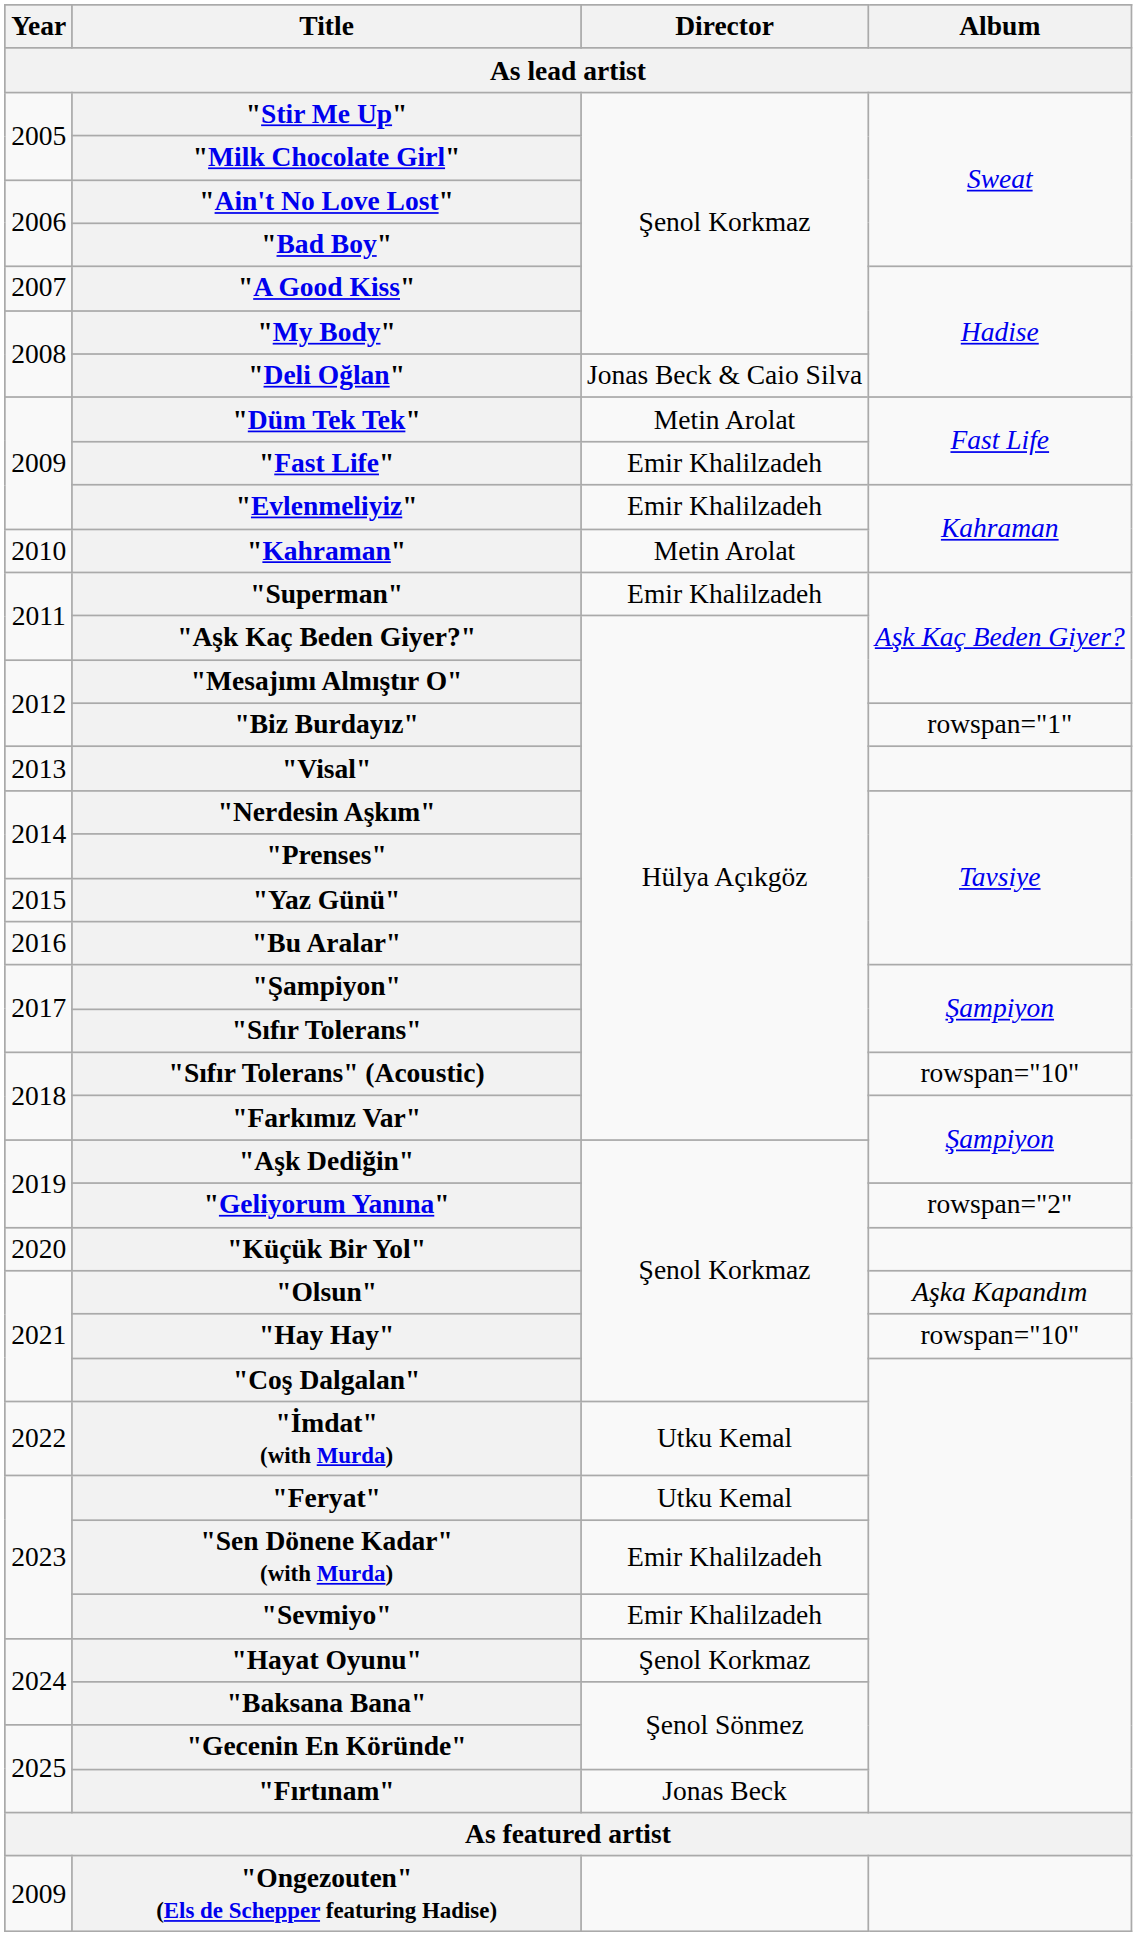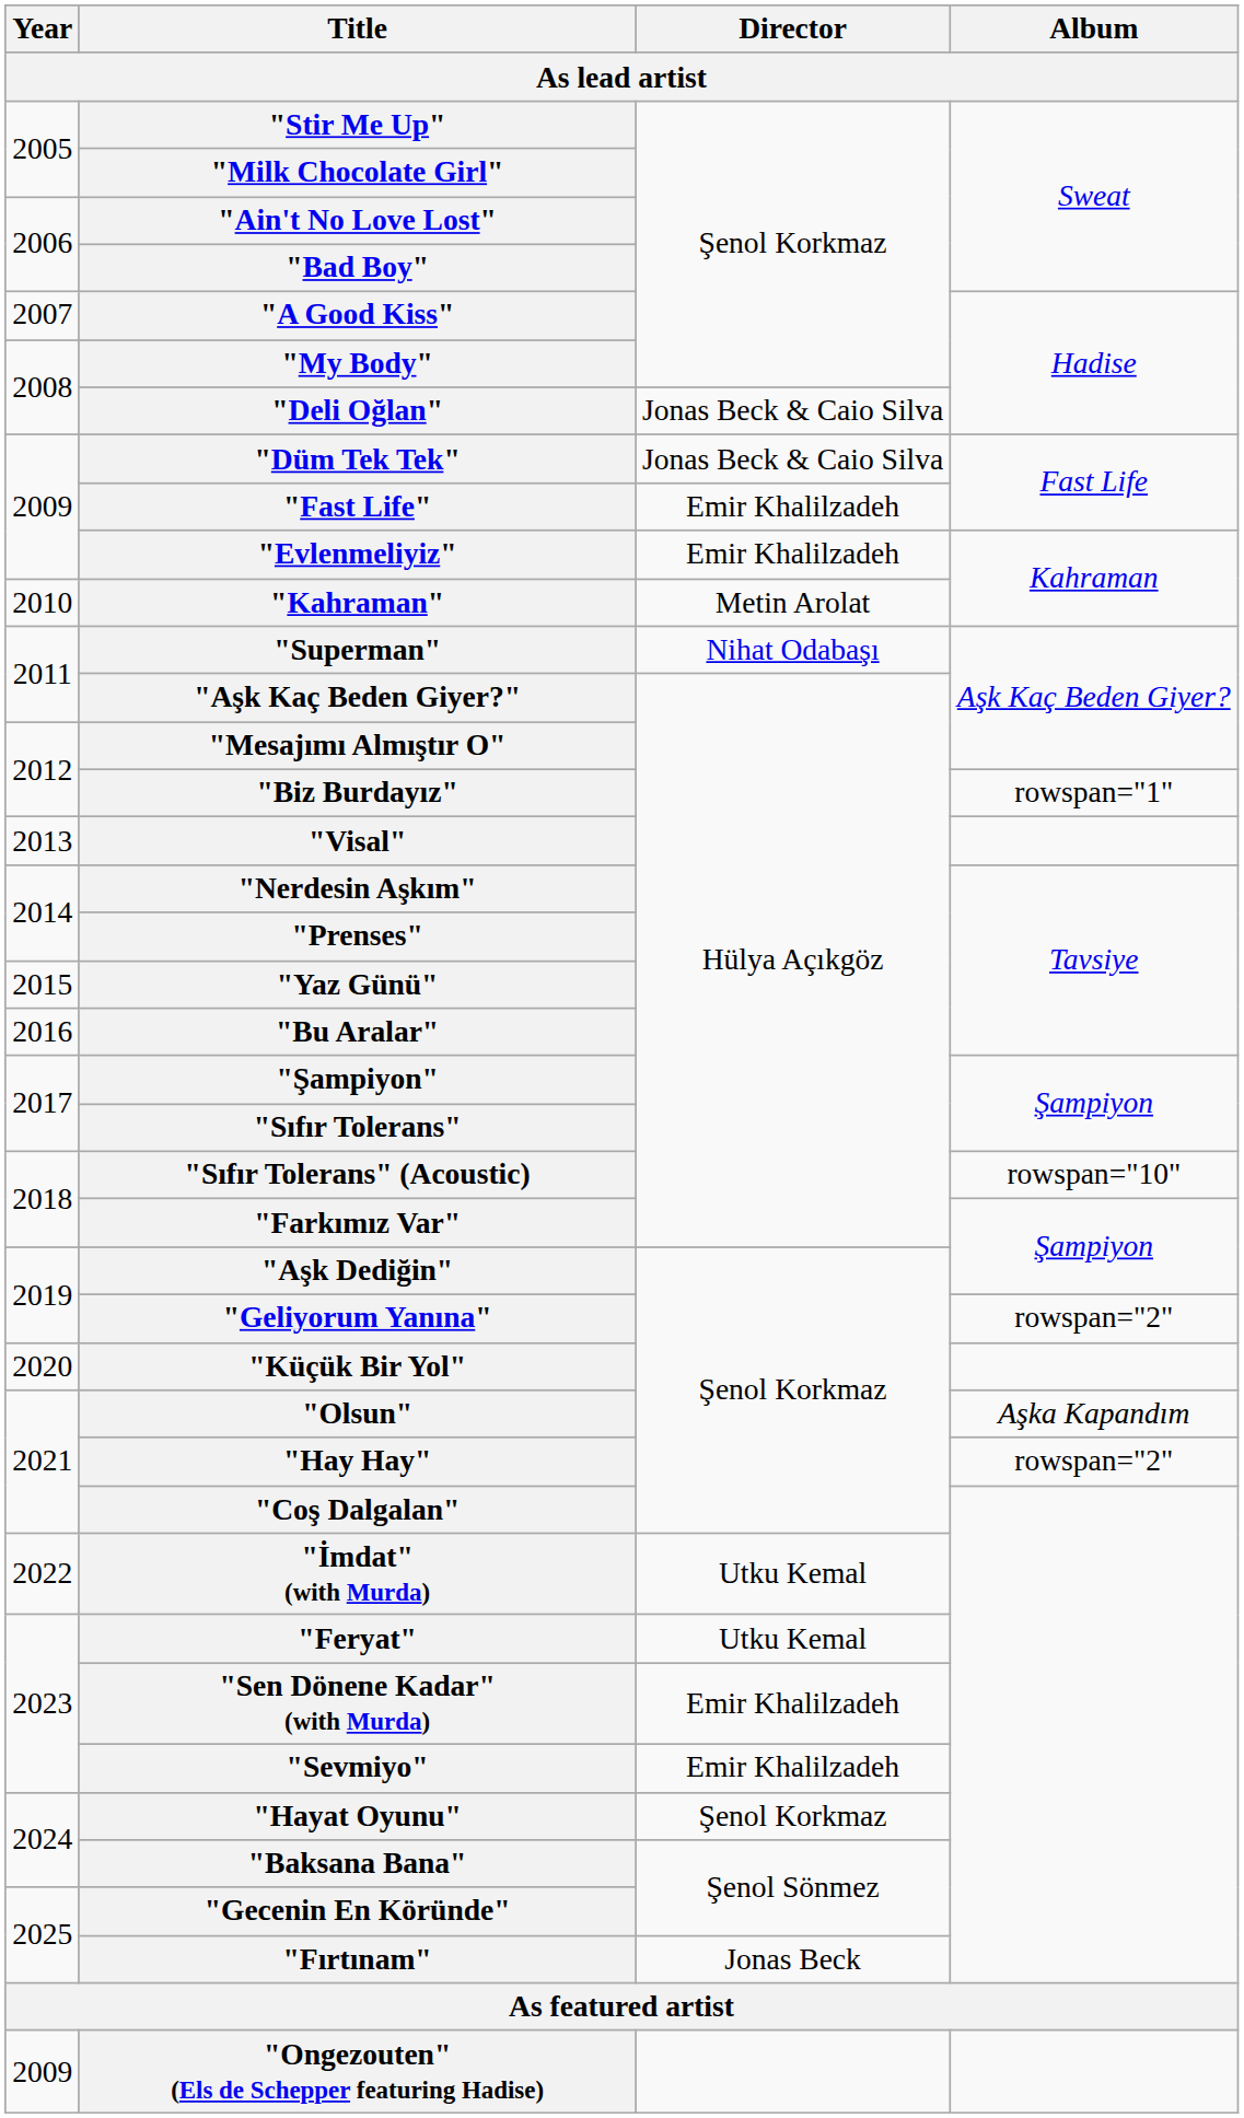"Düm Tek Tek" | Director: Metin Arolat -> Jonas Beck & Caio Silva
"Superman" | Director: Emir Khalilzadeh -> Nihat Odabaşı
"Hay Hay" | Album: rowspan="10" -> rowspan="2"
